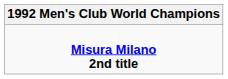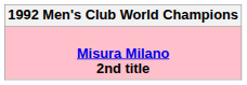row 2 | column 1: no background -> pink background
